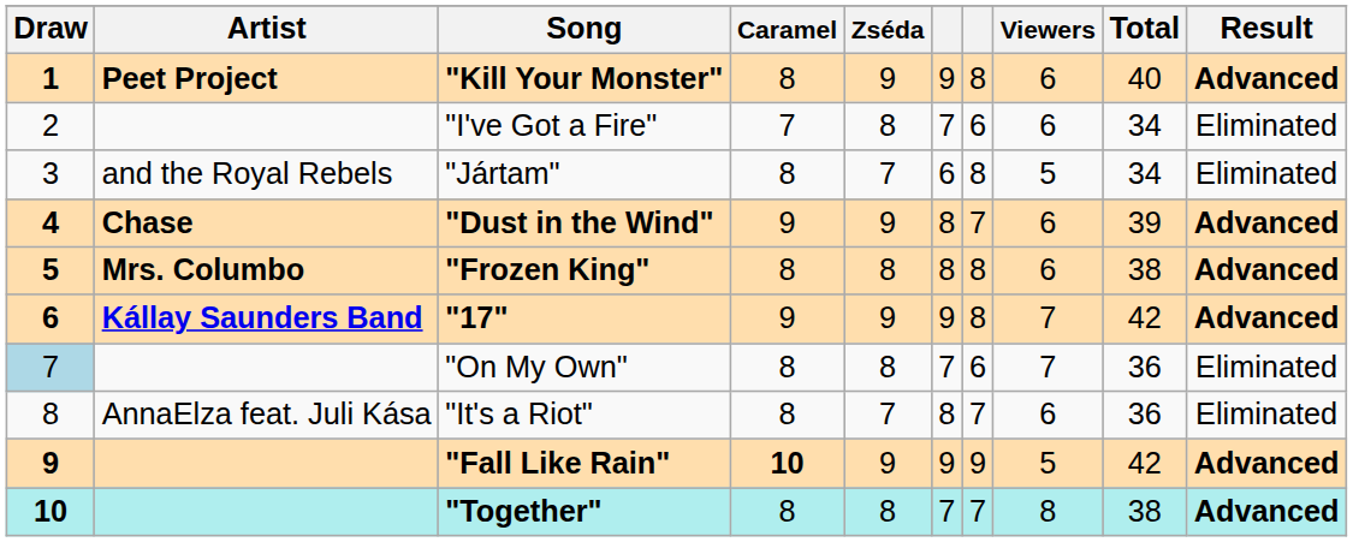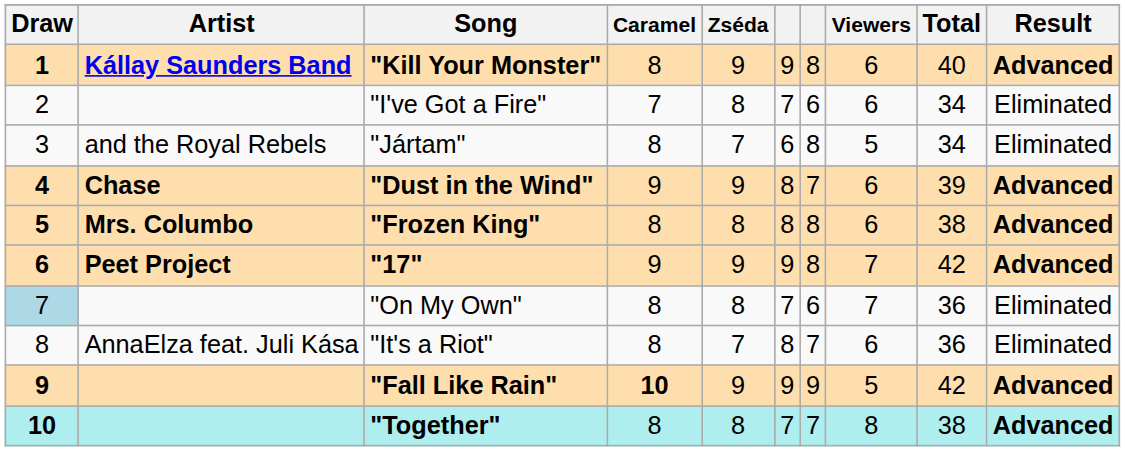"Kill Your Monster" | Artist: Peet Project -> Kállay Saunders Band
"17" | Artist: Kállay Saunders Band -> Peet Project
